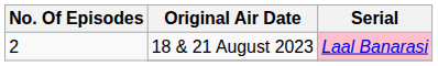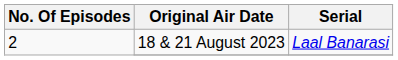18 & 21 August 2023 | Serial: pink background -> no background
